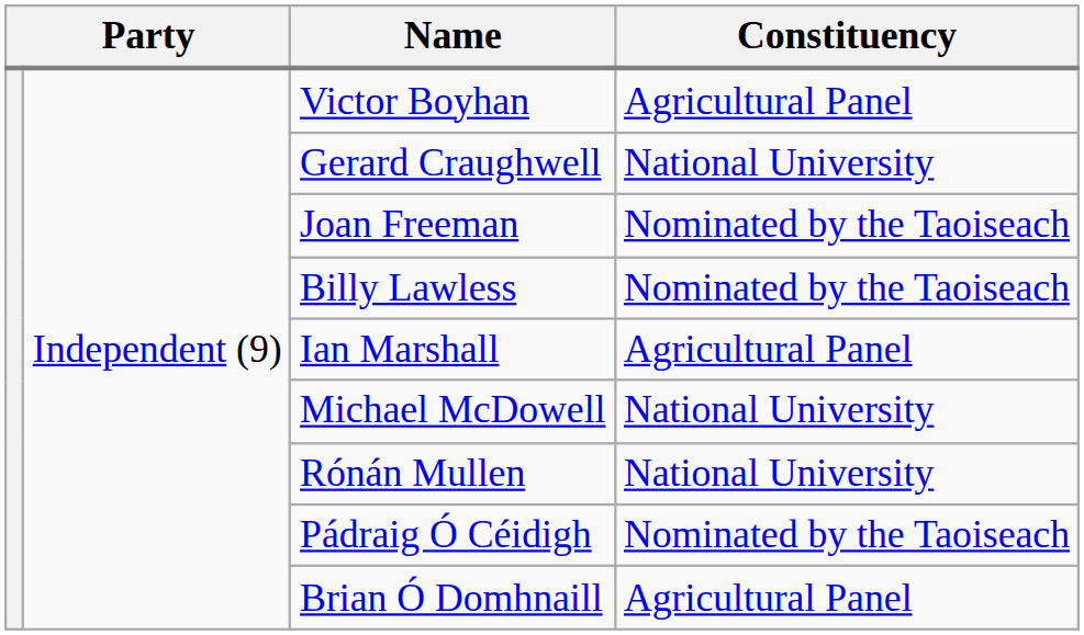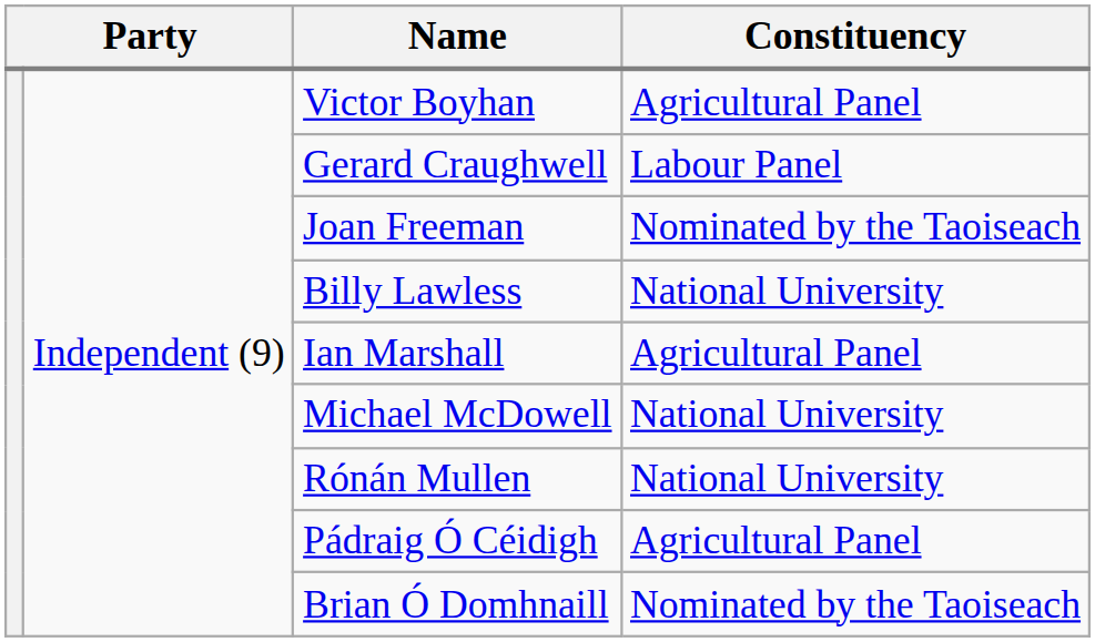Gerard Craughwell | Constituency: National University -> Labour Panel
Billy Lawless | Constituency: Nominated by the Taoiseach -> National University
Pádraig Ó Céidigh | Constituency: Nominated by the Taoiseach -> Agricultural Panel
Brian Ó Domhnaill | Constituency: Agricultural Panel -> Nominated by the Taoiseach
